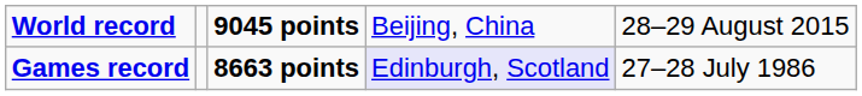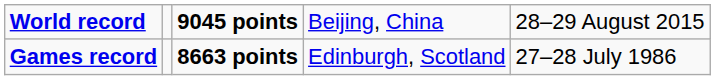Games record | column 4: lavender background -> no background
